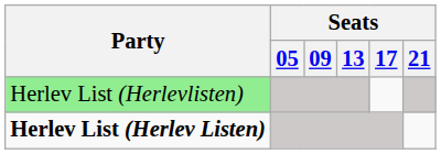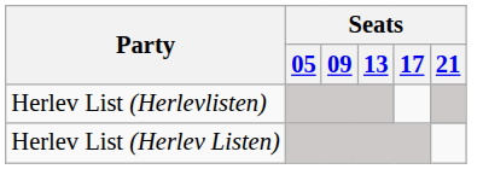Herlev List (Herlevlisten) | Party: lightgreen background -> no background
Herlev List (Herlev Listen) | Party: bold -> normal
